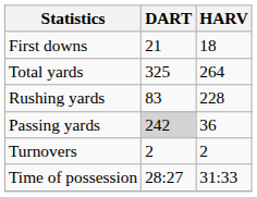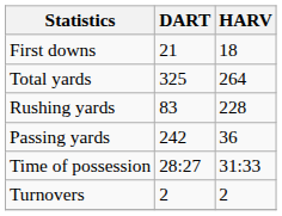Passing yards | DART: lightgrey background -> no background
rows swapped: Turnovers <-> Time of possession
